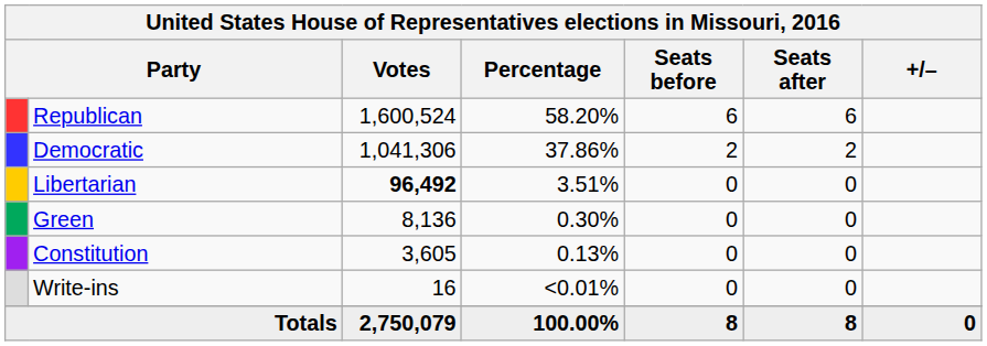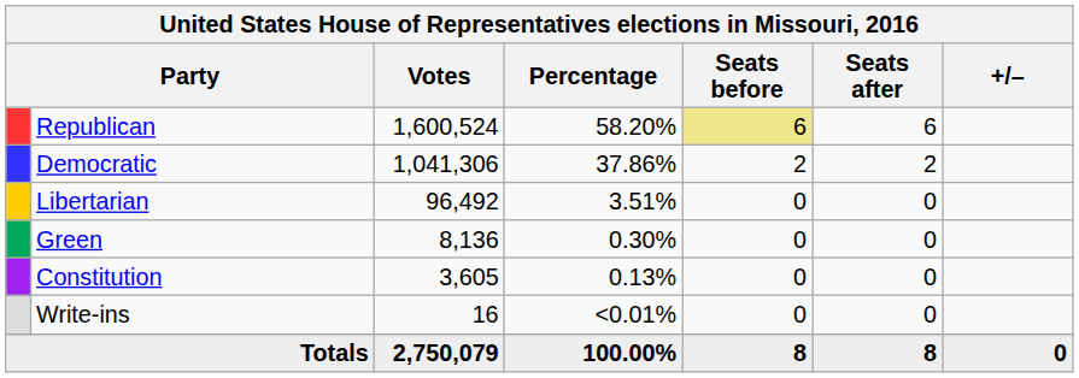Republican | Seats before: no background -> khaki background
Libertarian | Votes: bold -> normal
